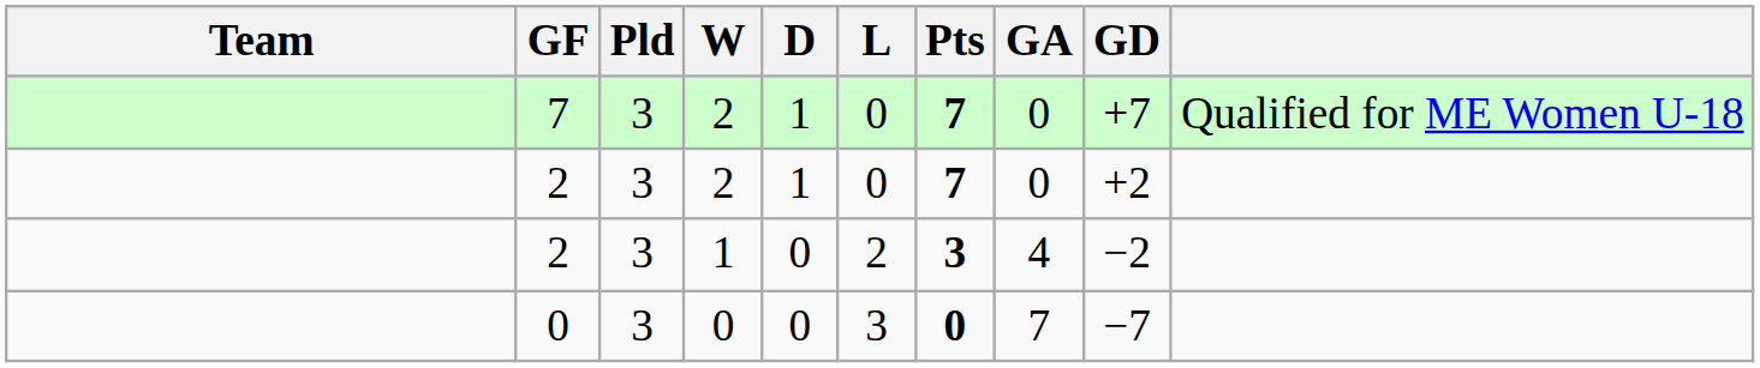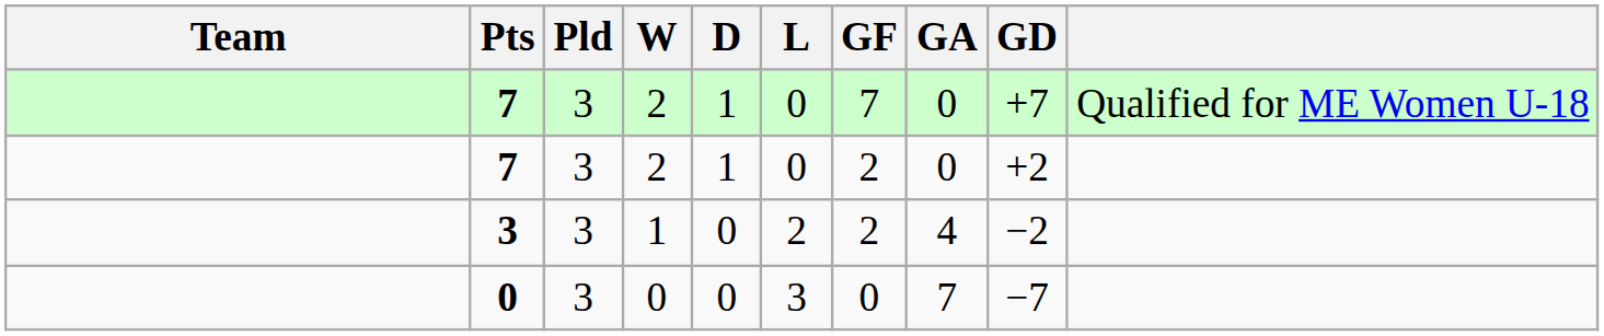columns swapped: Pts <-> GF
